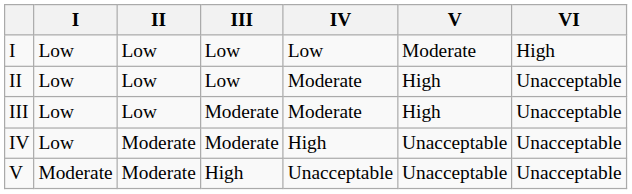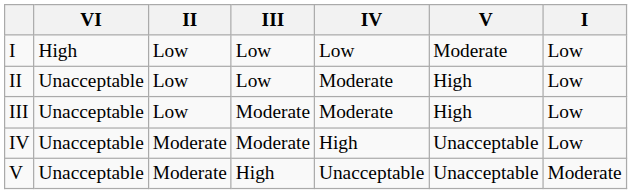columns swapped: I <-> VI
